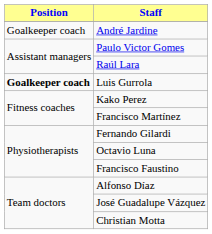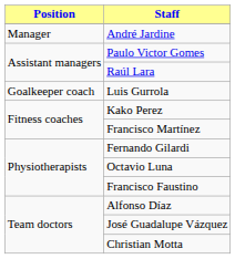André Jardine | Position: Goalkeeper coach -> Manager
Luis Gurrola | Position: bold -> normal
